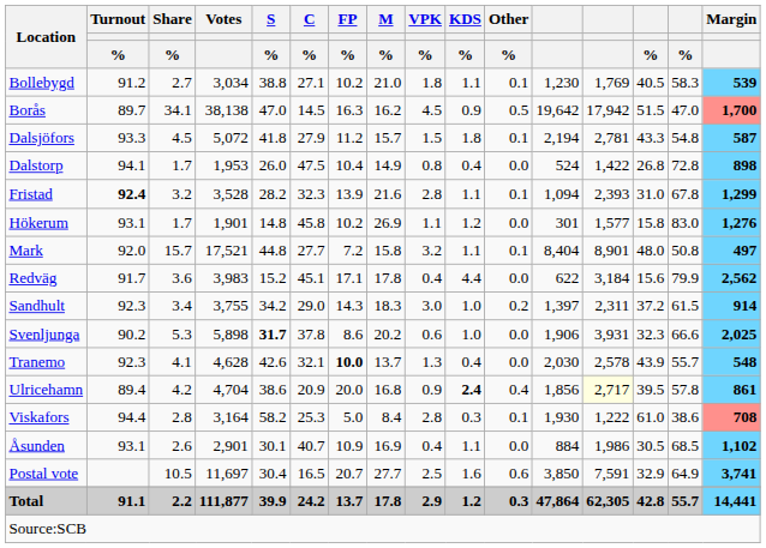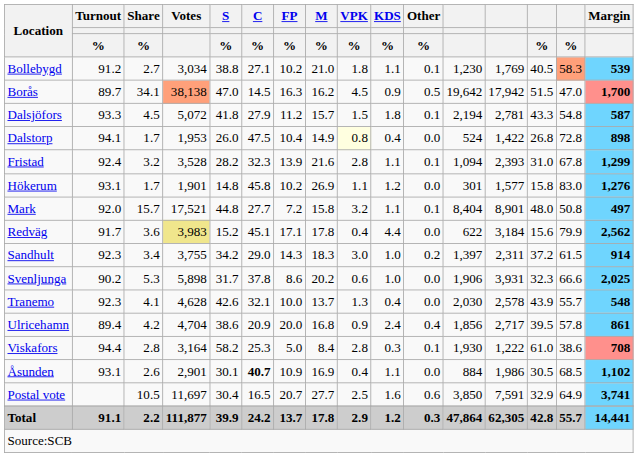Bollebygd | column 15: no background -> lightsalmon background
Borås | Votes: no background -> lightsalmon background
Dalstorp | VPK / %: no background -> lightyellow background
Fristad | Turnout / %: bold -> normal
Redväg | Votes: no background -> khaki background
Svenljunga | S / %: bold -> normal
Tranemo | FP / %: bold -> normal
Ulricehamn | KDS / %: bold -> normal
Ulricehamn | column 13: lightyellow background -> no background
Åsunden | C / %: normal -> bold
